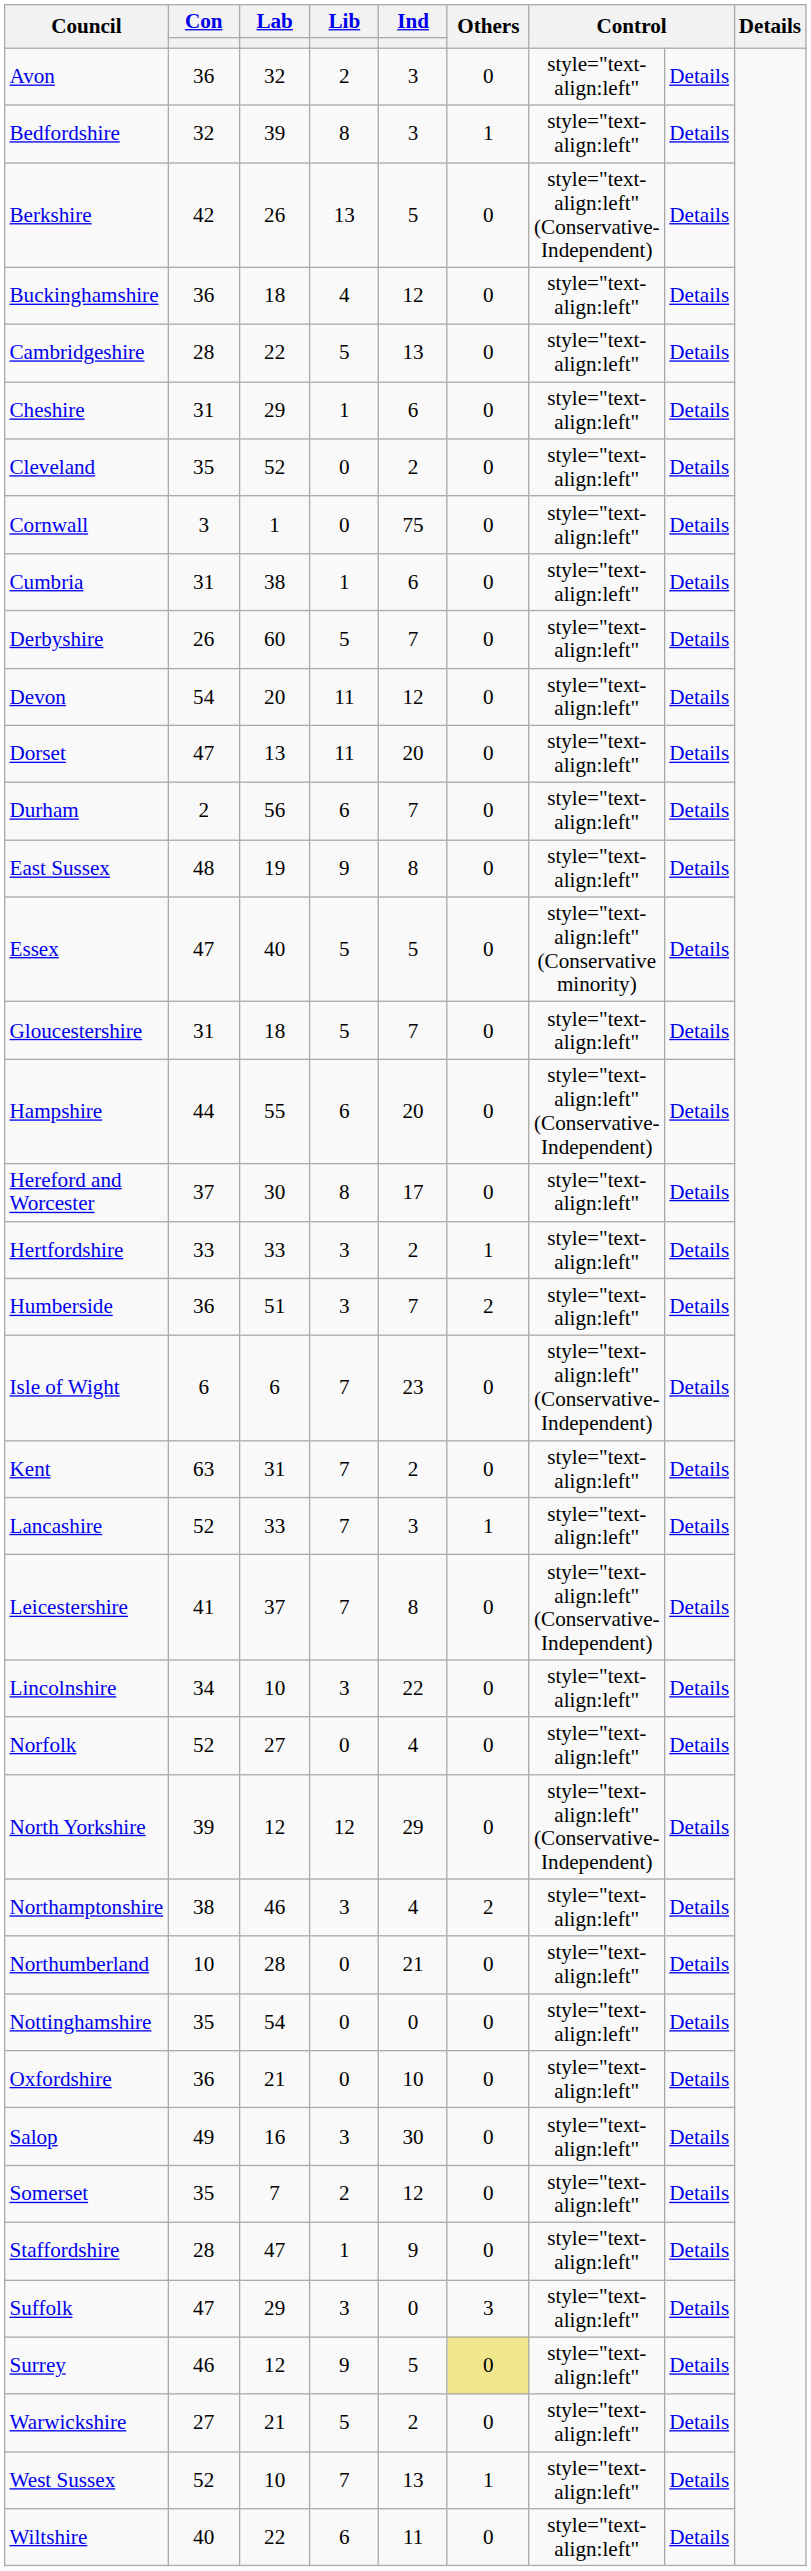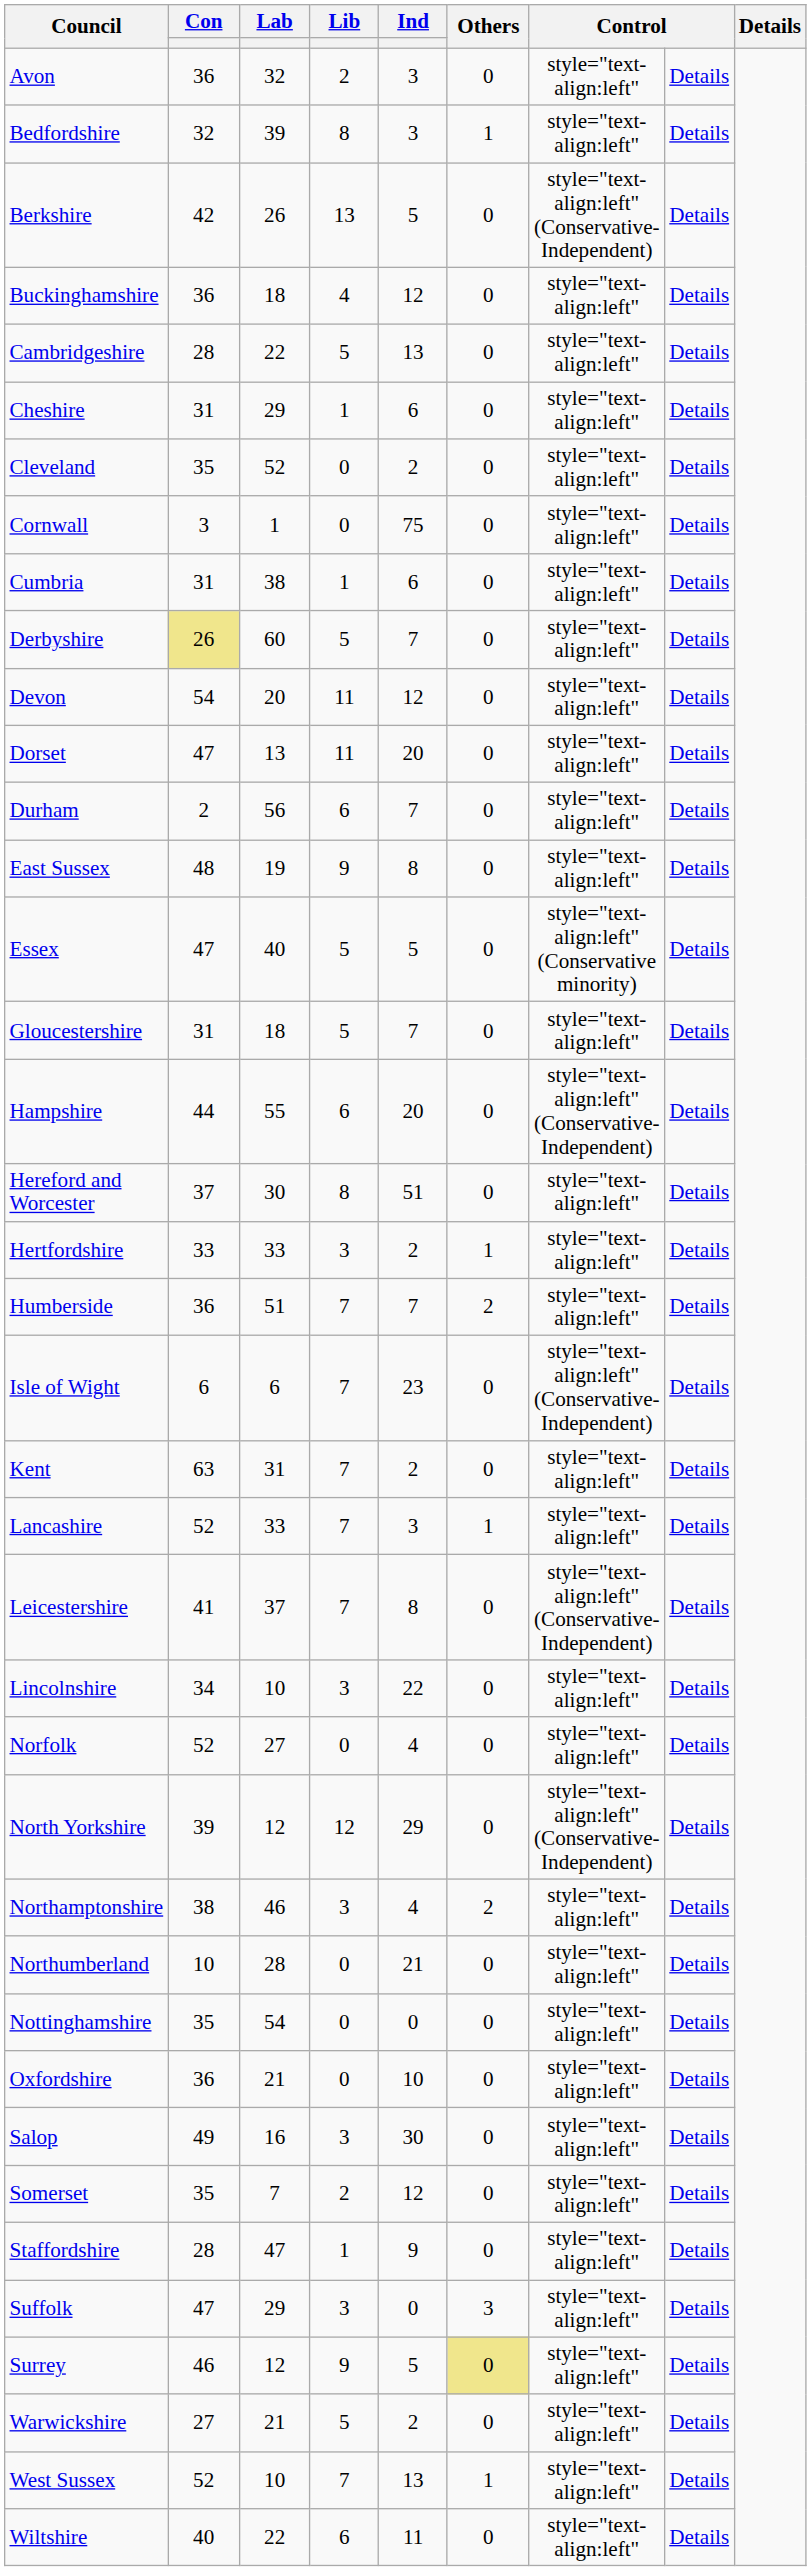Derbyshire | Con: no background -> khaki background
Hereford and Worcester | Ind: 17 -> 51
Humberside | Lib: 3 -> 7
